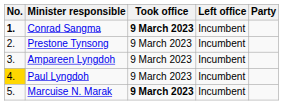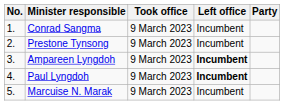Conrad Sangma | No.: bold -> normal
Conrad Sangma | Took office: bold -> normal
Ampareen Lyngdoh | Left office: normal -> bold
Paul Lyngdoh | No.: gold background -> no background
Paul Lyngdoh | Left office: normal -> bold
Marcuise N. Marak | Took office: bold -> normal
